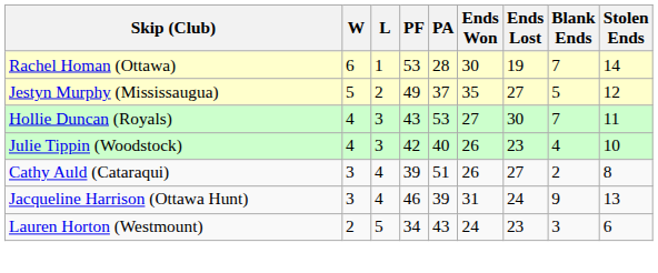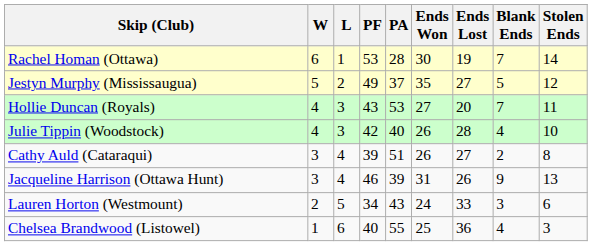Hollie Duncan (Royals) | Ends Lost: 30 -> 20
Julie Tippin (Woodstock) | Ends Lost: 23 -> 28
Jacqueline Harrison (Ottawa Hunt) | Ends Lost: 24 -> 26
Lauren Horton (Westmount) | Ends Lost: 23 -> 33
+ row: Chelsea Brandwood (Listowel) | 1 | 6 | 40 | 55 | 25 | 36 | 4 | 3
